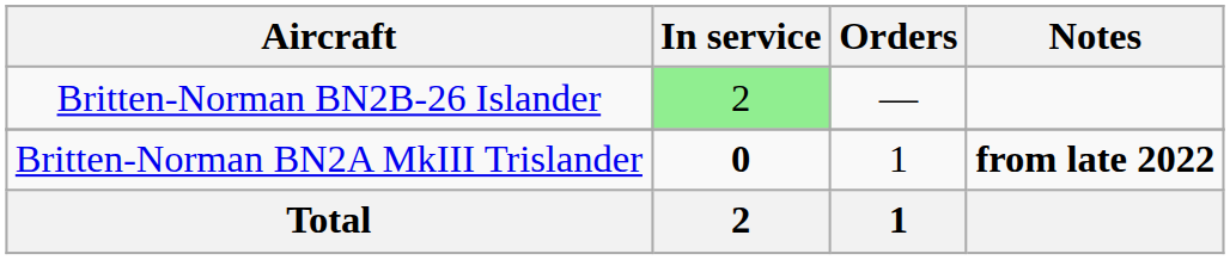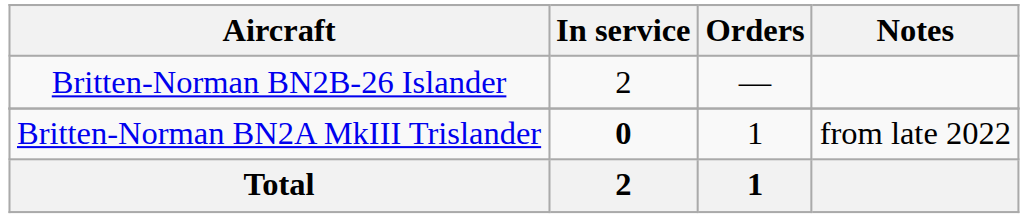Britten-Norman BN2B-26 Islander | In service: lightgreen background -> no background
Britten-Norman BN2A MkIII Trislander | Notes: bold -> normal
